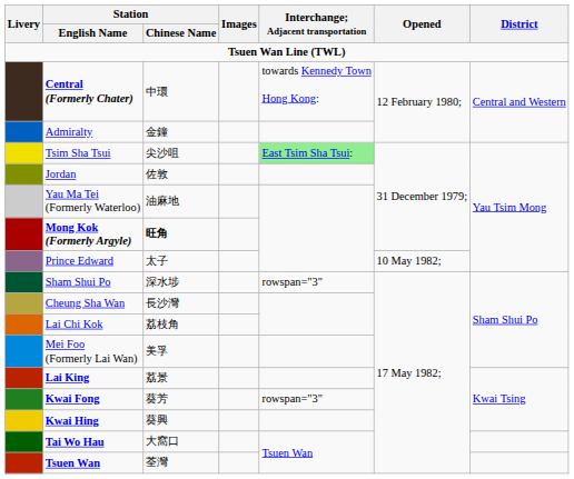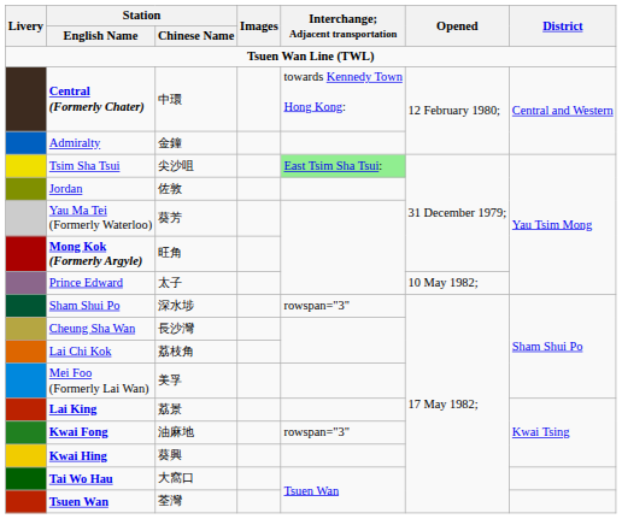Yau Ma Tei (Formerly Waterloo) | Station / Chinese Name: 油麻地 -> 葵芳
Mong Kok (Formerly Argyle) | Station / Chinese Name: bold -> normal
Kwai Fong | Station / Chinese Name: 葵芳 -> 油麻地
